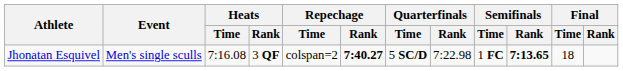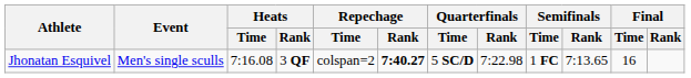Jhonatan Esquivel | Semifinals / Rank: bold -> normal
Jhonatan Esquivel | Final / Time: 18 -> 16
